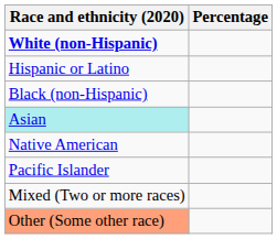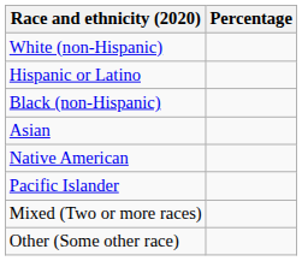White (non-Hispanic) | Race and ethnicity (2020): bold -> normal
Asian | Race and ethnicity (2020): paleturquoise background -> no background
Other (Some other race) | Race and ethnicity (2020): lightsalmon background -> no background
